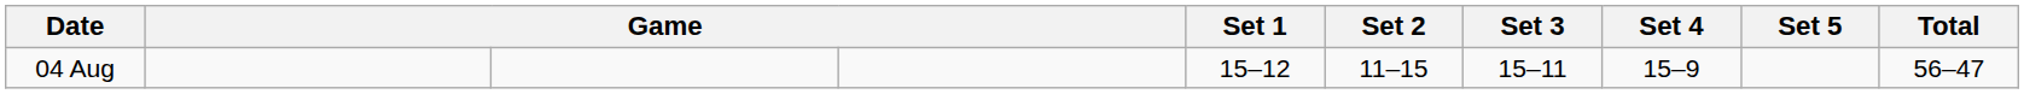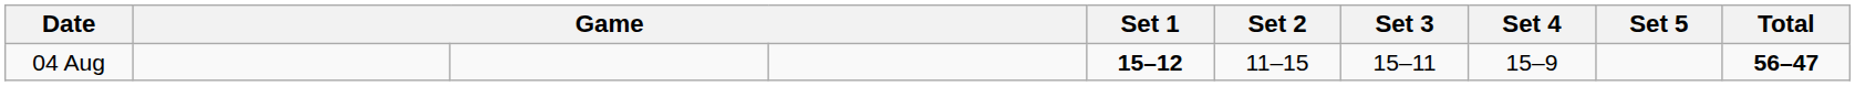04 Aug | Set 1: normal -> bold
04 Aug | Total: normal -> bold
